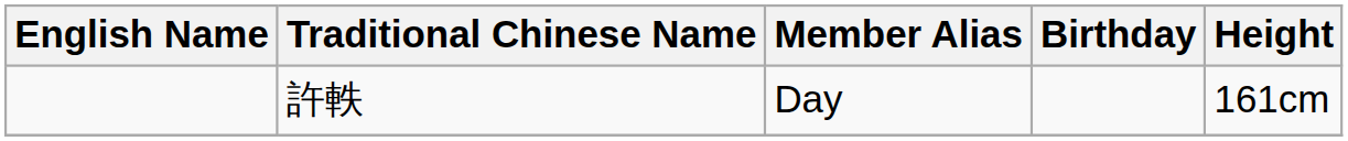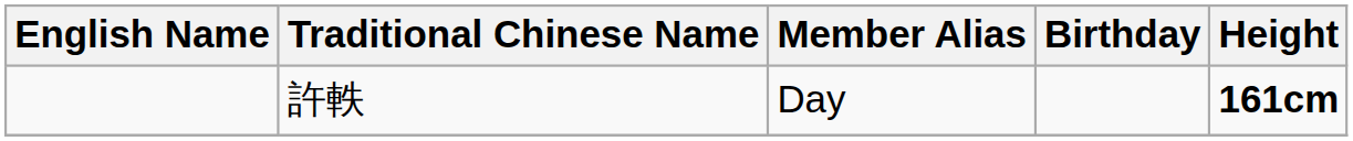許軼 | Height: normal -> bold
